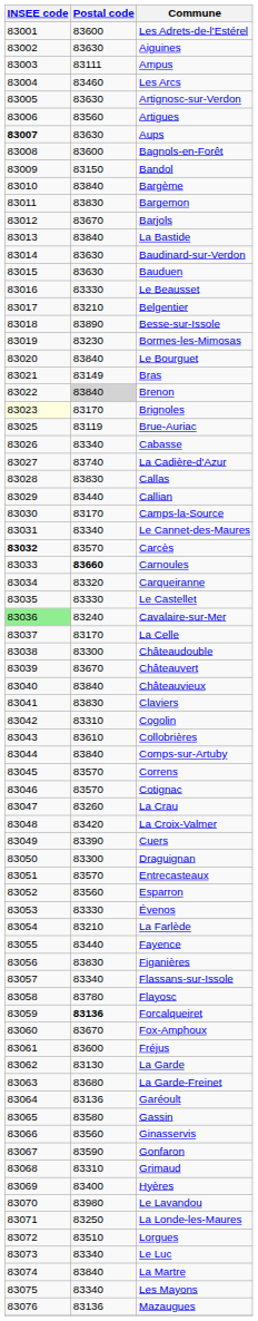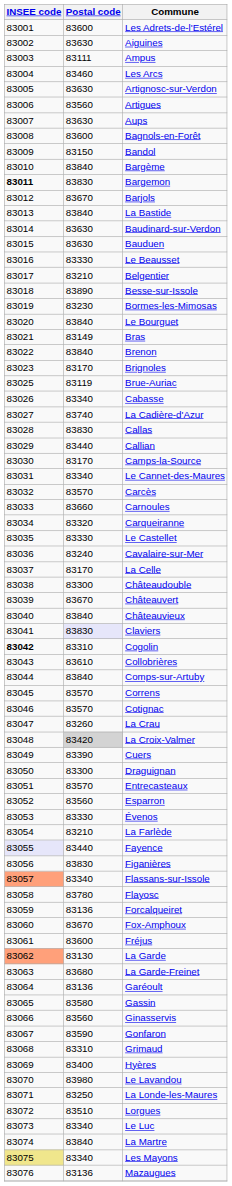Aups | INSEE code: bold -> normal
Bargemon | INSEE code: normal -> bold
Brenon | Postal code: lightgrey background -> no background
Brignoles | INSEE code: lightyellow background -> no background
Carcès | INSEE code: bold -> normal
Carnoules | Postal code: bold -> normal
Cavalaire-sur-Mer | INSEE code: lightgreen background -> no background
Claviers | Postal code: no background -> lavender background
Cogolin | INSEE code: normal -> bold
La Croix-Valmer | Postal code: no background -> lightgrey background
Fayence | INSEE code: no background -> lavender background
Flassans-sur-Issole | INSEE code: no background -> lightsalmon background
Forcalqueiret | Postal code: bold -> normal
La Garde | INSEE code: no background -> lightsalmon background
Les Mayons | INSEE code: no background -> khaki background
